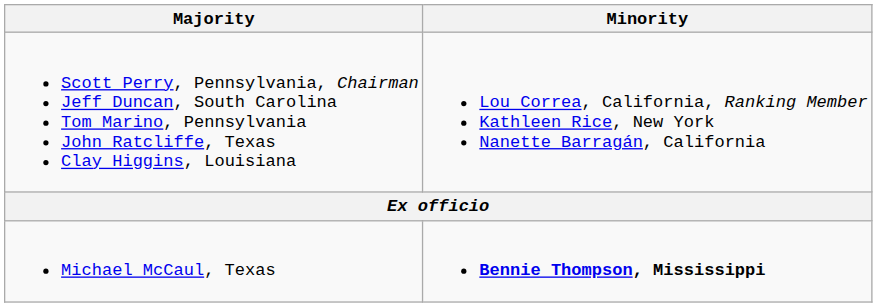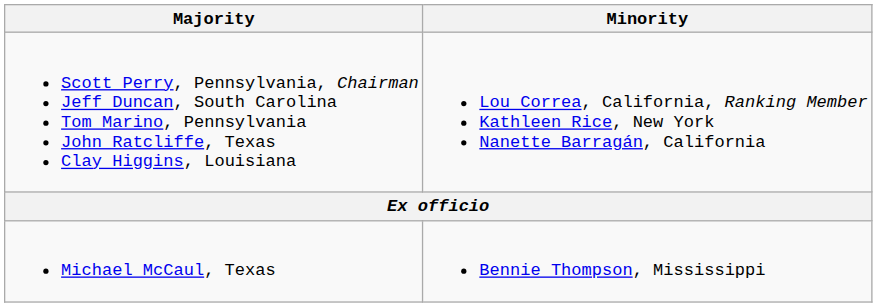Michael McCaul, Texas | Minority: bold -> normal
